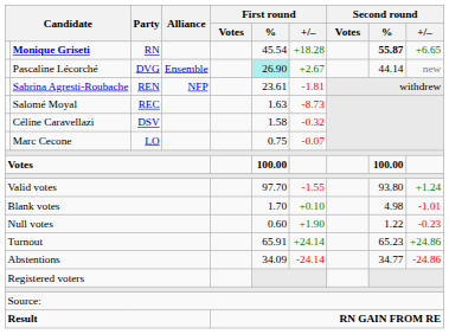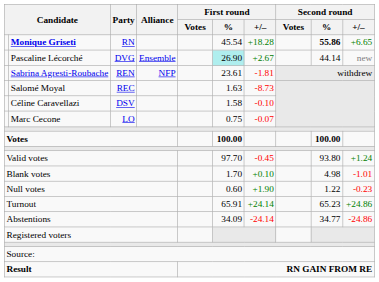Monique Griseti | Second round / %: 55.87 -> 55.86
Céline Caravellazi | First round / +/–: -0.32 -> -0.10
Valid votes | First round / +/–: -1.55 -> -0.45
